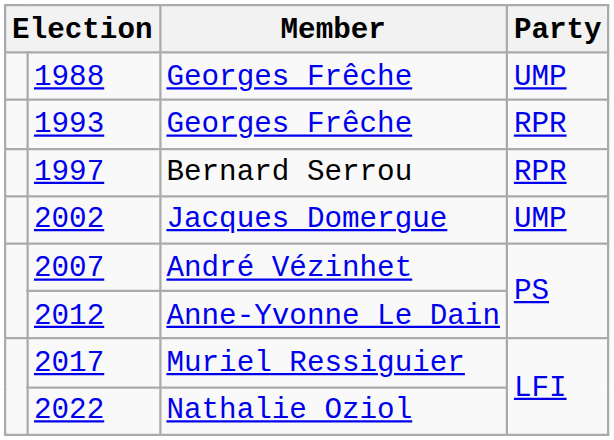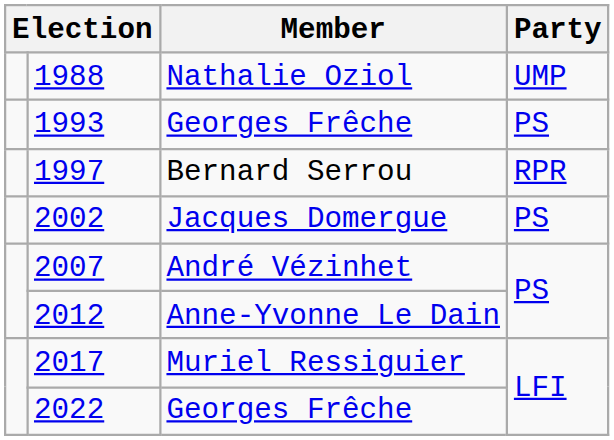1988 | Member: Georges Frêche -> Nathalie Oziol
1993 | Party: RPR -> PS
2002 | Party: UMP -> PS
2022 | Member: Nathalie Oziol -> Georges Frêche
